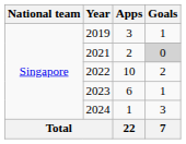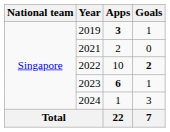2019 | Apps: normal -> bold
2021 | Goals: lightgrey background -> no background
2022 | Goals: normal -> bold
2023 | Apps: normal -> bold
